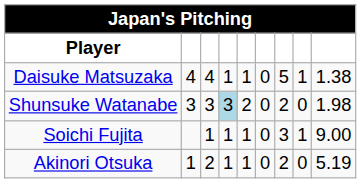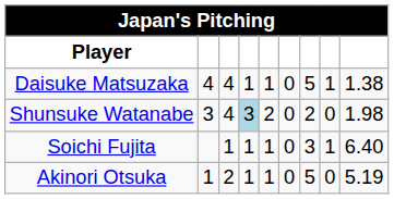Shunsuke Watanabe | column 3: 3 -> 4
Soichi Fujita | column 9: 9.00 -> 6.40
Akinori Otsuka | column 7: 2 -> 5
